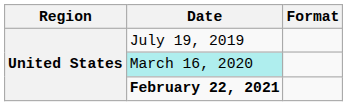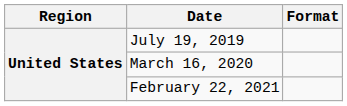March 16, 2020 | Date: paleturquoise background -> no background
February 22, 2021 | Date: bold -> normal
